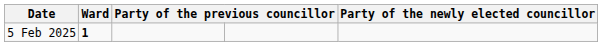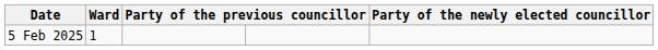5 Feb 2025 | Ward: bold -> normal
